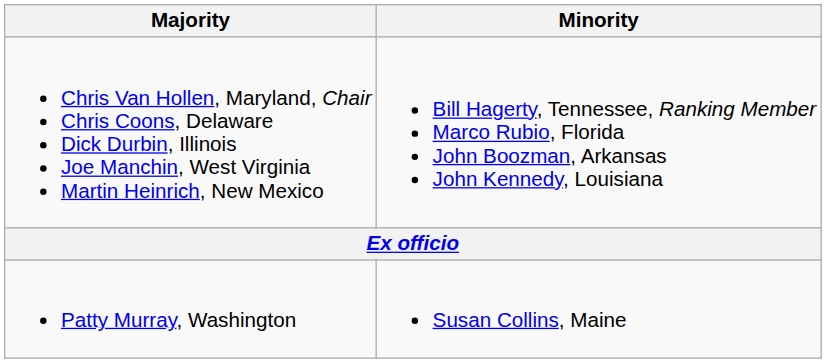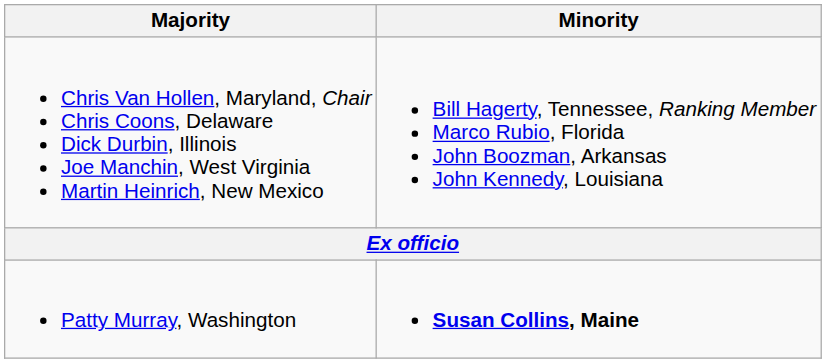Patty Murray, Washington | Minority: normal -> bold
